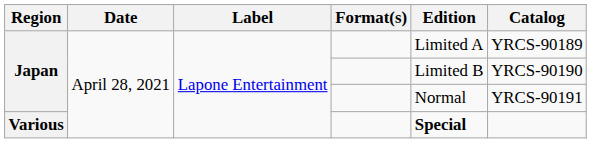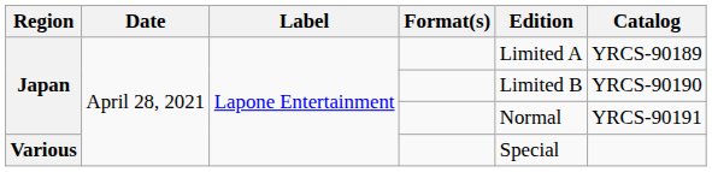Various | Edition: bold -> normal
